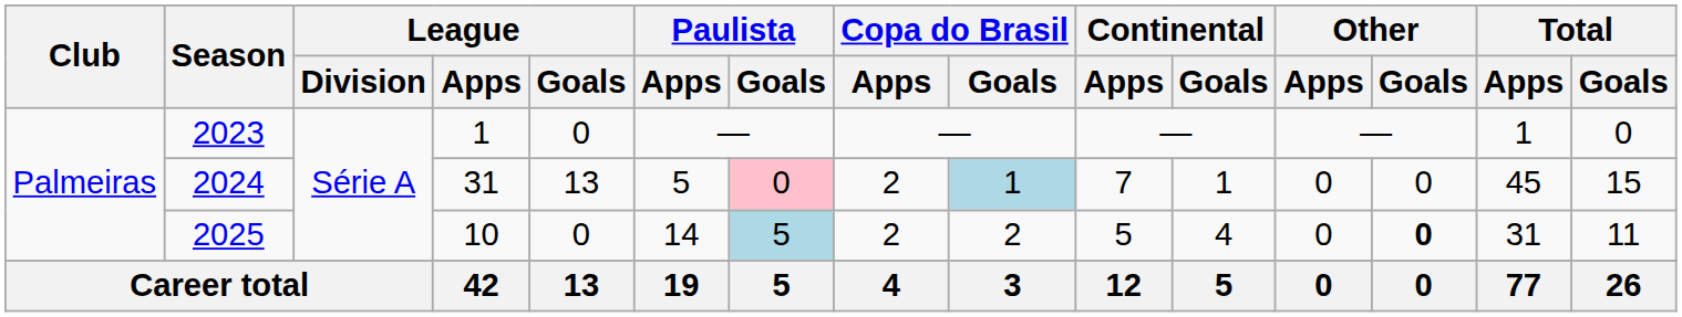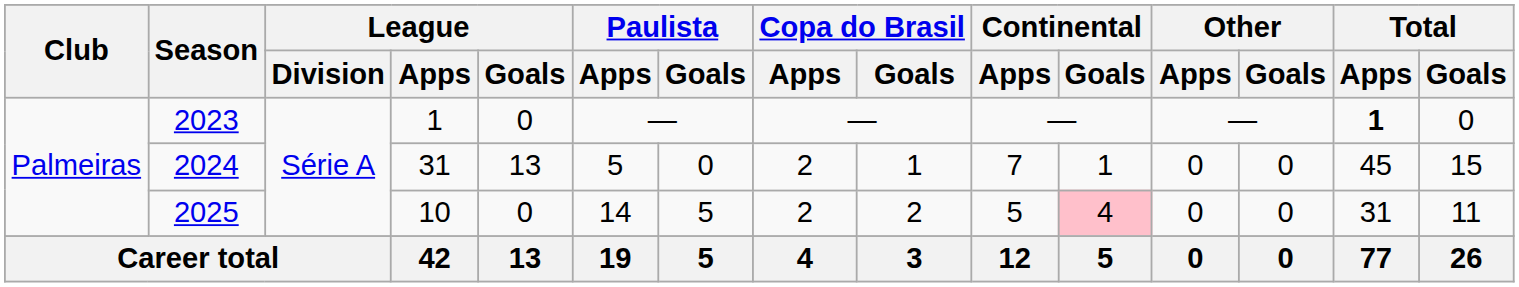2023 | Total / Apps: normal -> bold
2024 | Paulista / Goals: pink background -> no background
2024 | Copa do Brasil / Goals: lightblue background -> no background
2025 | Paulista / Goals: lightblue background -> no background
2025 | Continental / Goals: no background -> pink background
2025 | Other / Goals: bold -> normal
